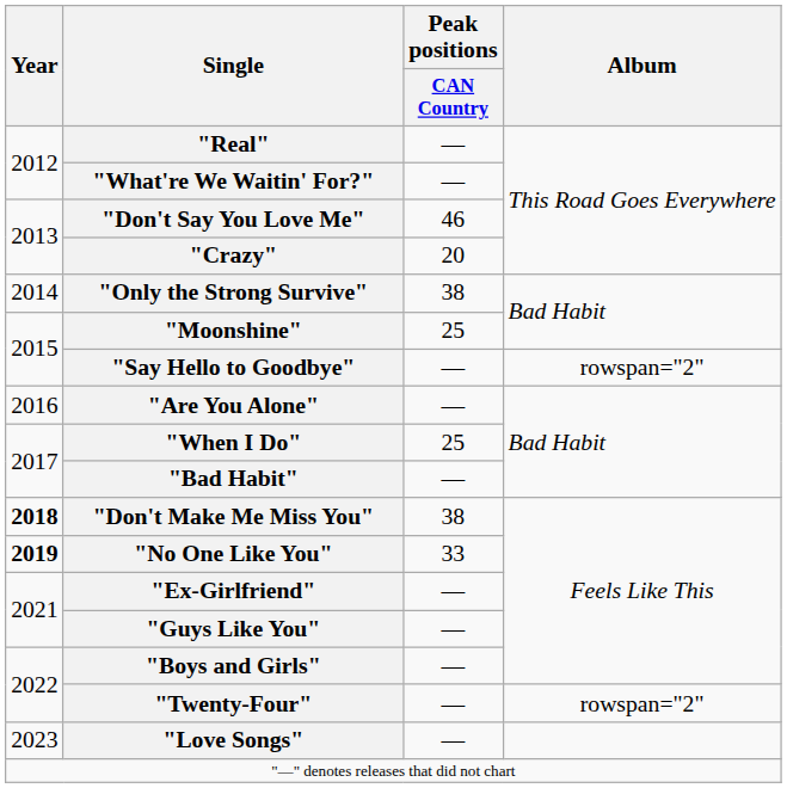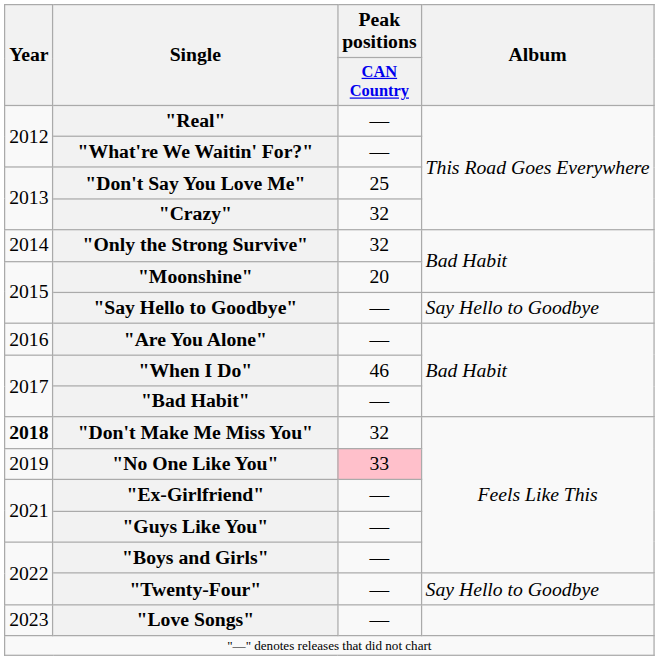"Don't Say You Love Me" | Peak positions / CAN Country: 46 -> 25
"Crazy" | Peak positions / CAN Country: 20 -> 32
"Only the Strong Survive" | Peak positions / CAN Country: 38 -> 32
"Moonshine" | Peak positions / CAN Country: 25 -> 20
"Say Hello to Goodbye" | Album: rowspan="2" -> Say Hello to Goodbye
"When I Do" | Peak positions / CAN Country: 25 -> 46
"Don't Make Me Miss You" | Peak positions / CAN Country: 38 -> 32
"No One Like You" | Year: bold -> normal
"No One Like You" | Peak positions / CAN Country: no background -> pink background
"Twenty-Four" | Album: rowspan="2" -> Say Hello to Goodbye
